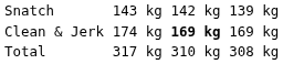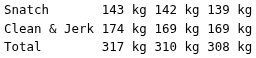Clean & Jerk | column 3: bold -> normal
